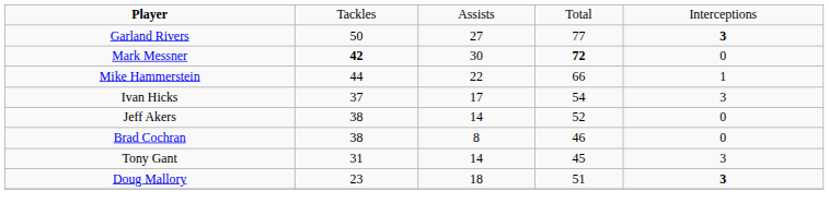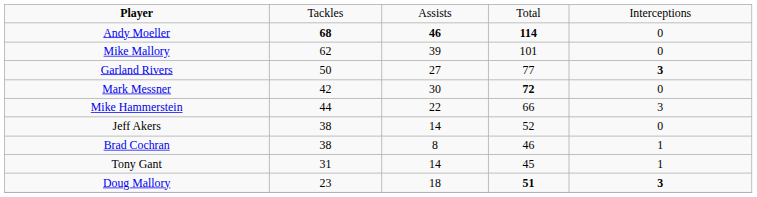+ row: Andy Moeller | 68 | 46 | 114 | 0
+ row: Mike Mallory | 62 | 39 | 101 | 0
Mark Messner | column 2: bold -> normal
Mike Hammerstein | column 5: 1 -> 3
- row: Ivan Hicks | 37 | 17 | 54 | 3
Brad Cochran | column 5: 0 -> 1
Tony Gant | column 5: 3 -> 1
Doug Mallory | column 4: normal -> bold
